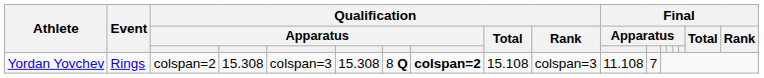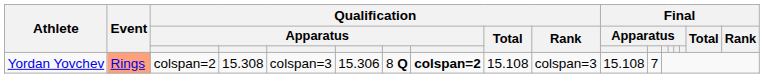Yordan Yovchev | Event: no background -> lightsalmon background
Yordan Yovchev | column 6: 15.308 -> 15.306
Yordan Yovchev | column 11: 11.108 -> 15.108
